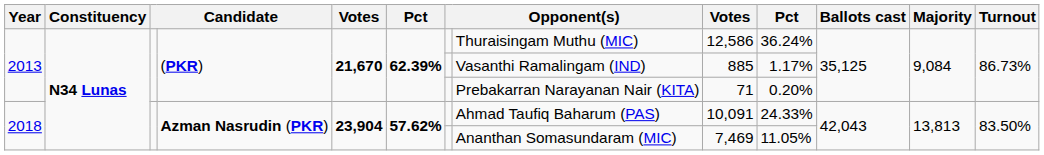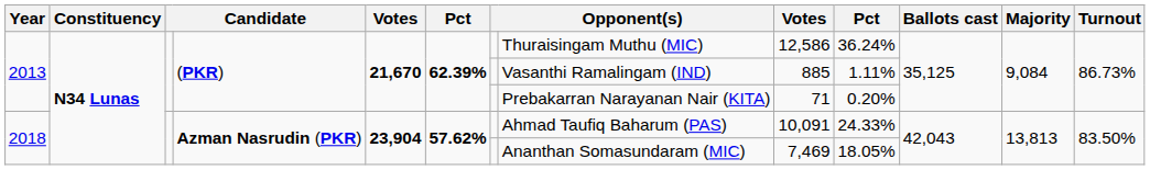row 3 | column 10: 1.17% -> 1.11%
row 6 | column 10: 11.05% -> 18.05%
